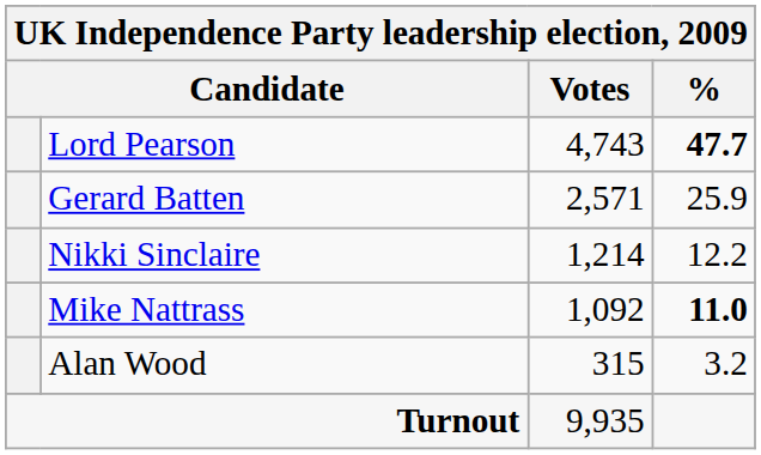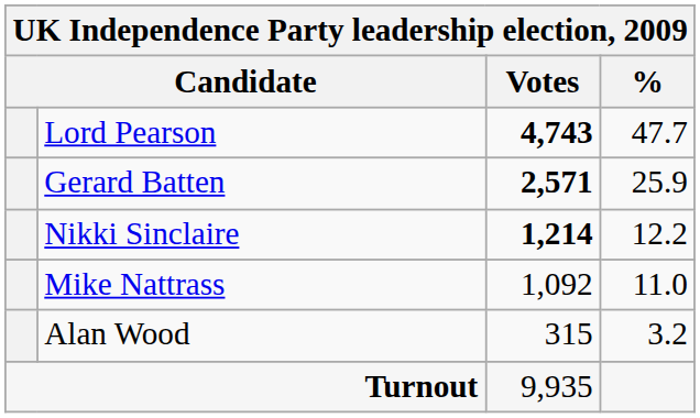Lord Pearson | Votes: normal -> bold
Lord Pearson | %: bold -> normal
Gerard Batten | Votes: normal -> bold
Nikki Sinclaire | Votes: normal -> bold
Mike Nattrass | %: bold -> normal
